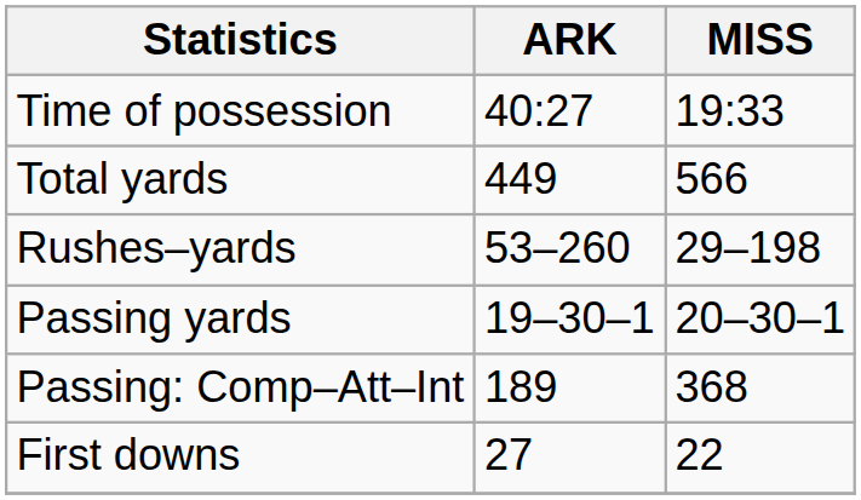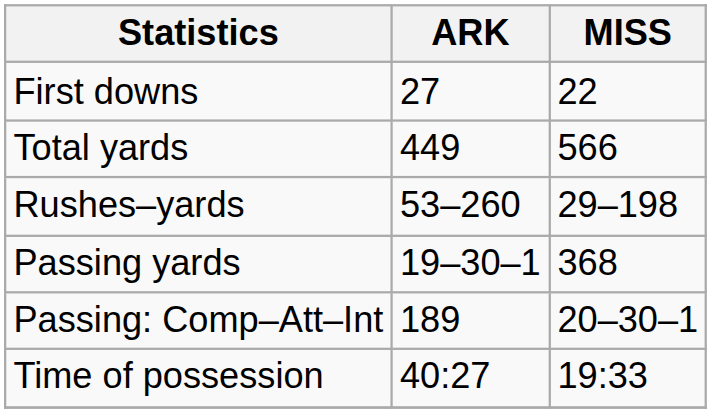rows swapped: First downs <-> Time of possession
Passing yards | MISS: 20–30–1 -> 368
Passing: Comp–Att–Int | MISS: 368 -> 20–30–1
